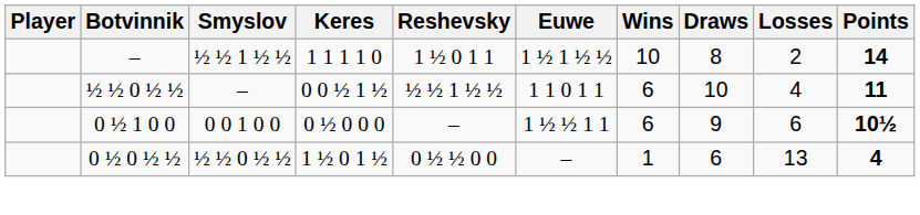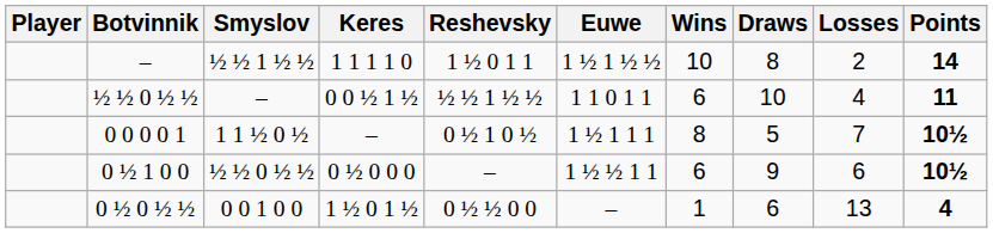+ row: 0 0 0 0 1 | 1 1 ½ 0 ½ | – | 0 ½ 1 0 ½ | 1 ½ 1 1 1 | 8 | 5 | 7 | 10½
0 ½ 1 0 0 | Smyslov: 0 0 1 0 0 -> ½ ½ 0 ½ ½
0 ½ 0 ½ ½ | Smyslov: ½ ½ 0 ½ ½ -> 0 0 1 0 0
